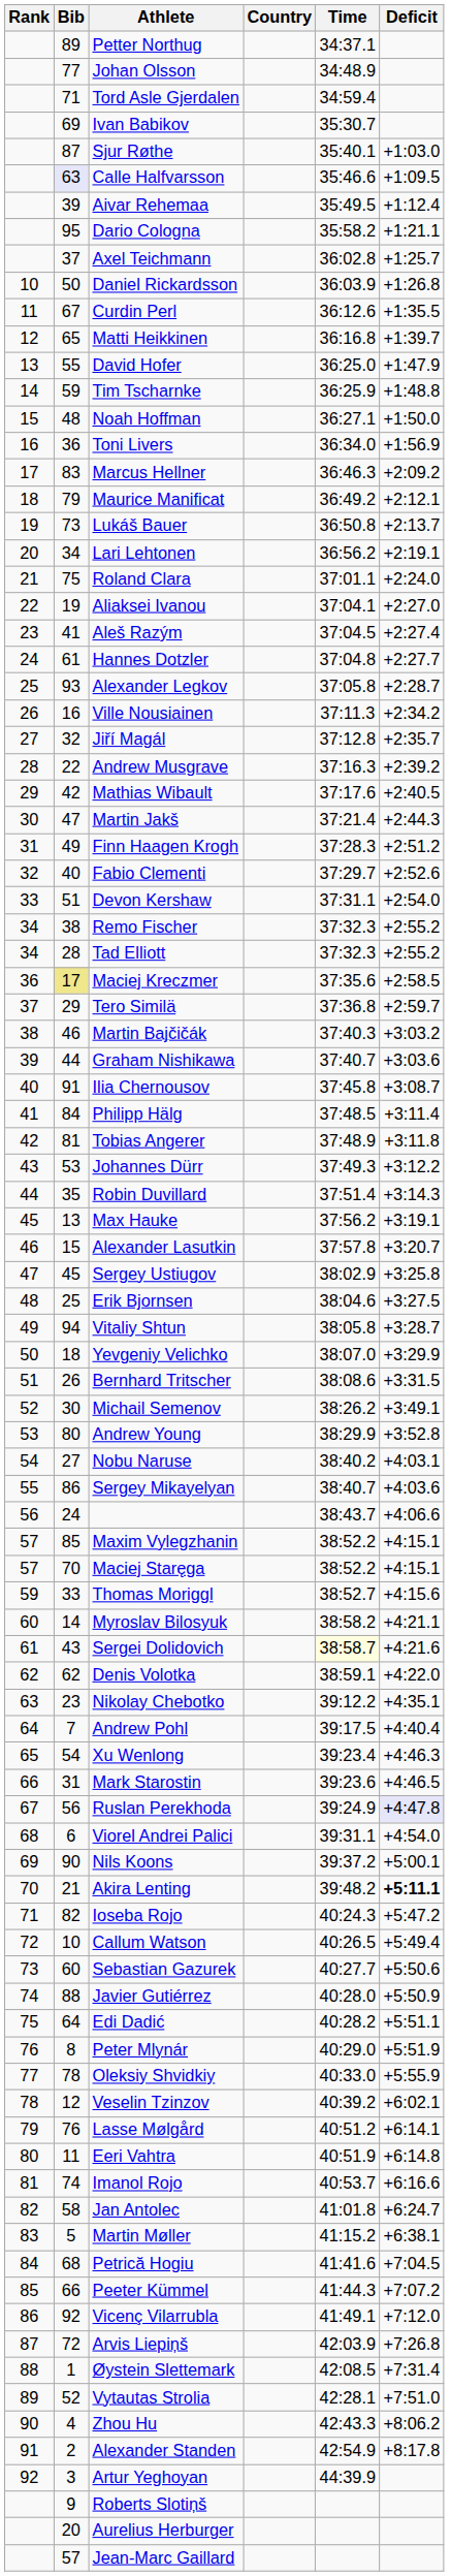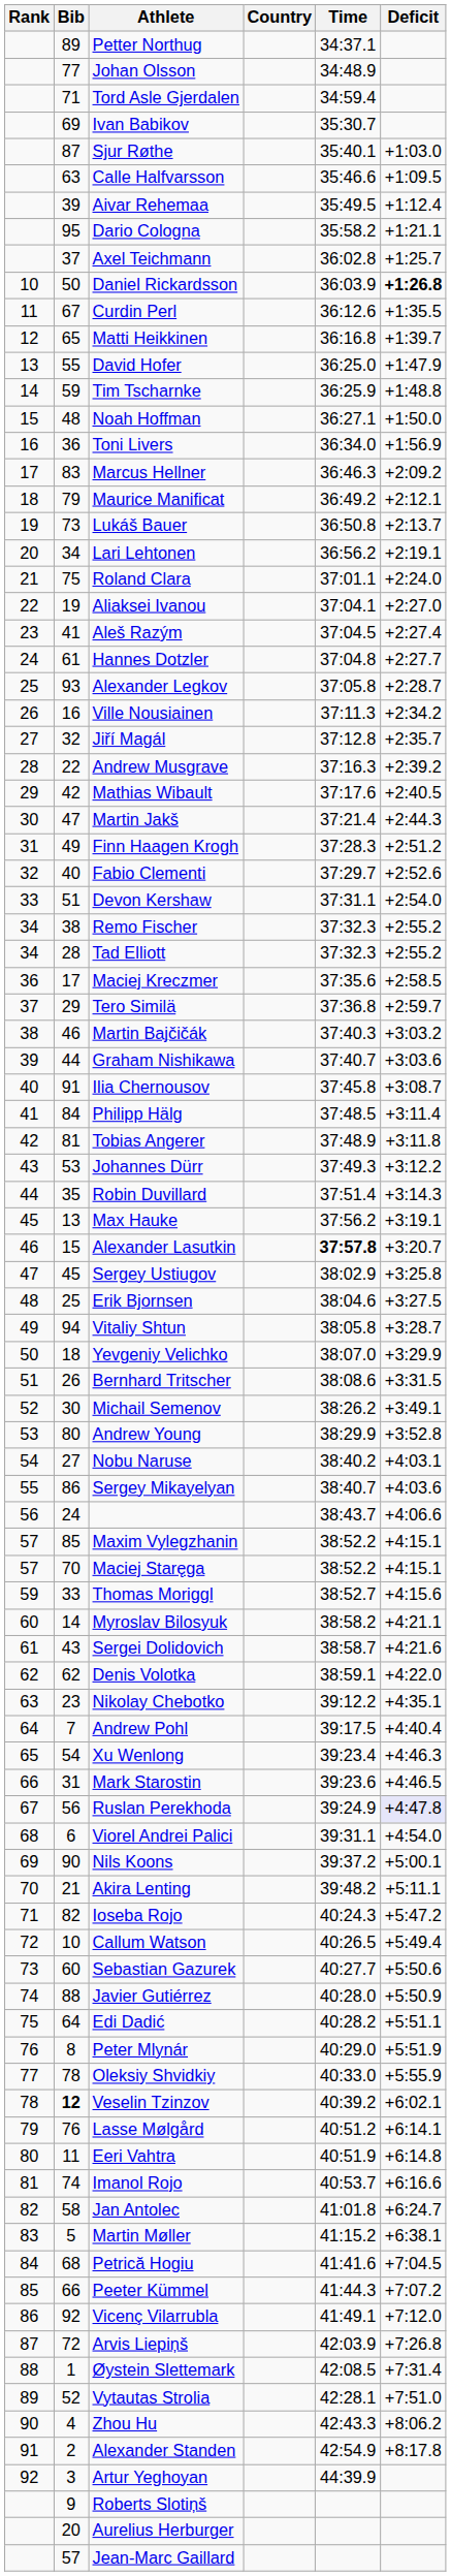Calle Halfvarsson | Bib: lavender background -> no background
Daniel Rickardsson | Deficit: normal -> bold
Maciej Kreczmer | Bib: khaki background -> no background
Alexander Lasutkin | Time: normal -> bold
Sergei Dolidovich | Time: lightyellow background -> no background
Akira Lenting | Deficit: bold -> normal
Veselin Tzinzov | Bib: normal -> bold
